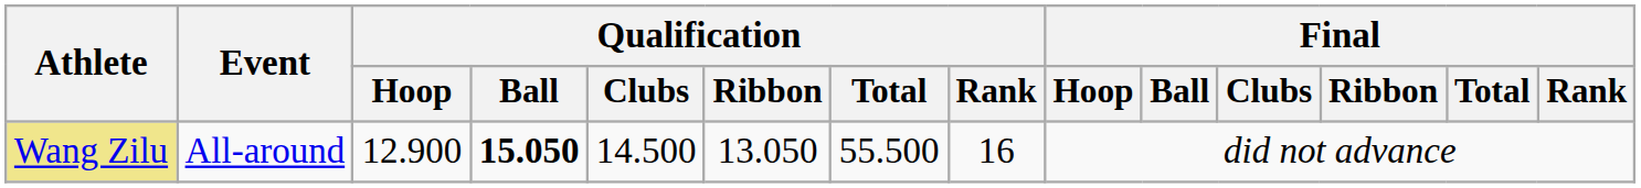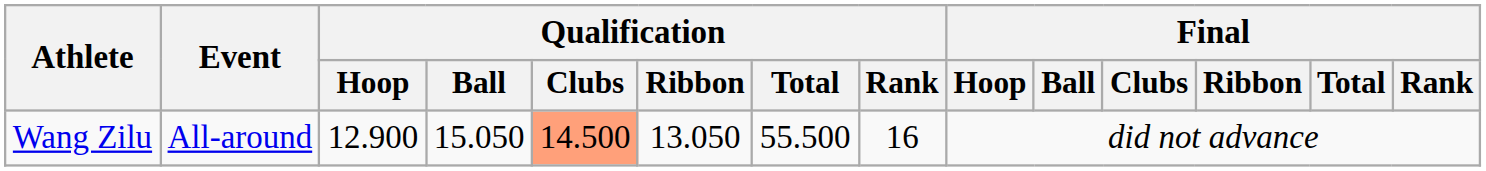row 3 | Athlete: khaki background -> no background
row 3 | Qualification / Ball: bold -> normal
row 3 | Qualification / Clubs: no background -> lightsalmon background
